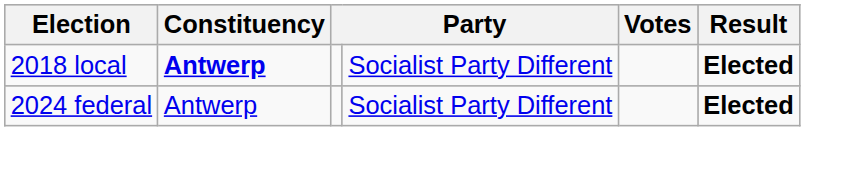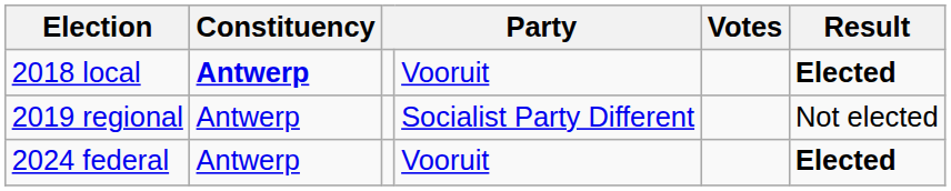2018 local | column 4: Socialist Party Different -> Vooruit
+ row: 2019 regional | Antwerp | Socialist Party Different | Not elected
2024 federal | column 4: Socialist Party Different -> Vooruit
